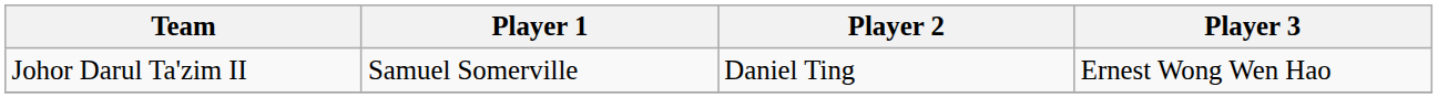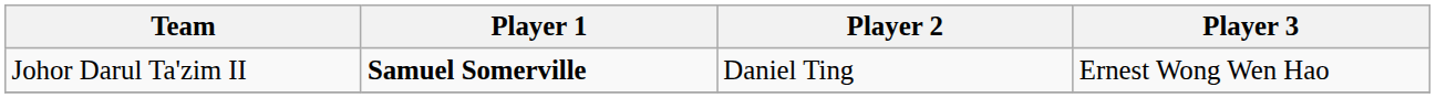Johor Darul Ta'zim II | Player 1: normal -> bold
